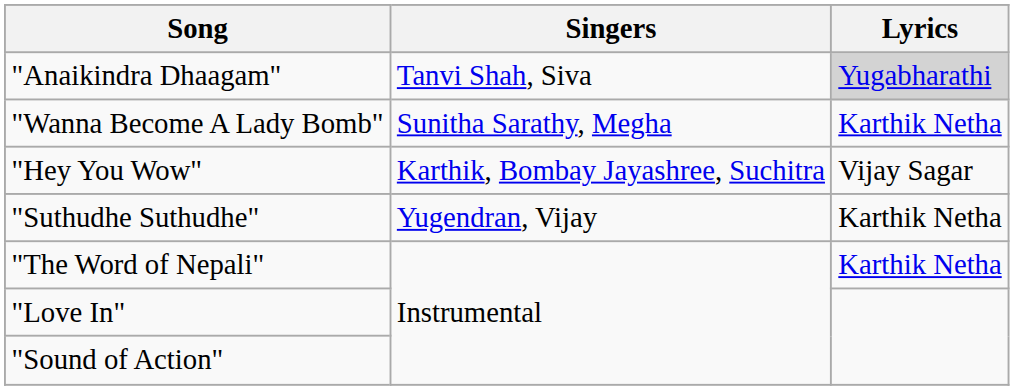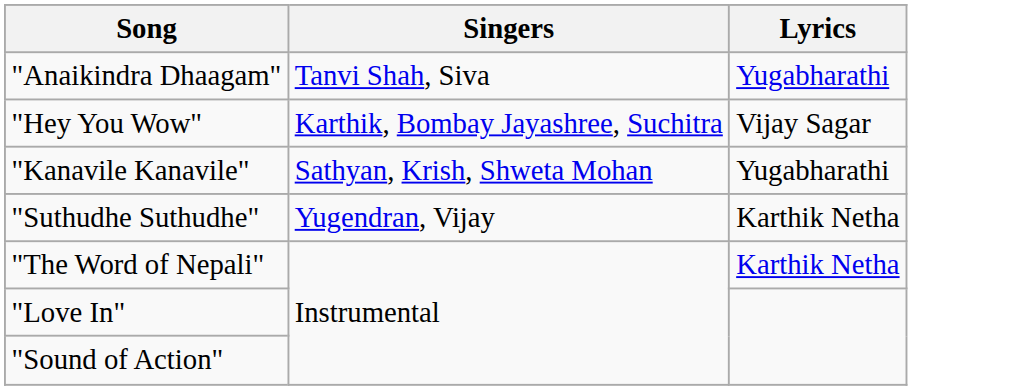"Anaikindra Dhaagam" | Lyrics: lightgrey background -> no background
- row: "Wanna Become A Lady Bomb" | Sunitha Sarathy, Megha | Karthik Netha
+ row: "Kanavile Kanavile" | Sathyan, Krish, Shweta Mohan | Yugabharathi
